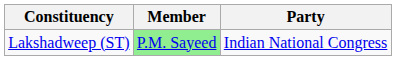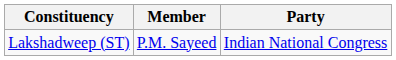Lakshadweep (ST) | Member: lightgreen background -> no background
